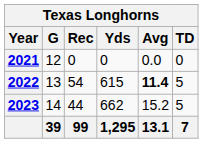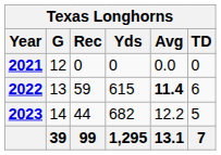2022 | Rec: 54 -> 59
2022 | TD: 5 -> 6
2023 | Yds: 662 -> 682
2023 | Avg: 15.2 -> 12.2
